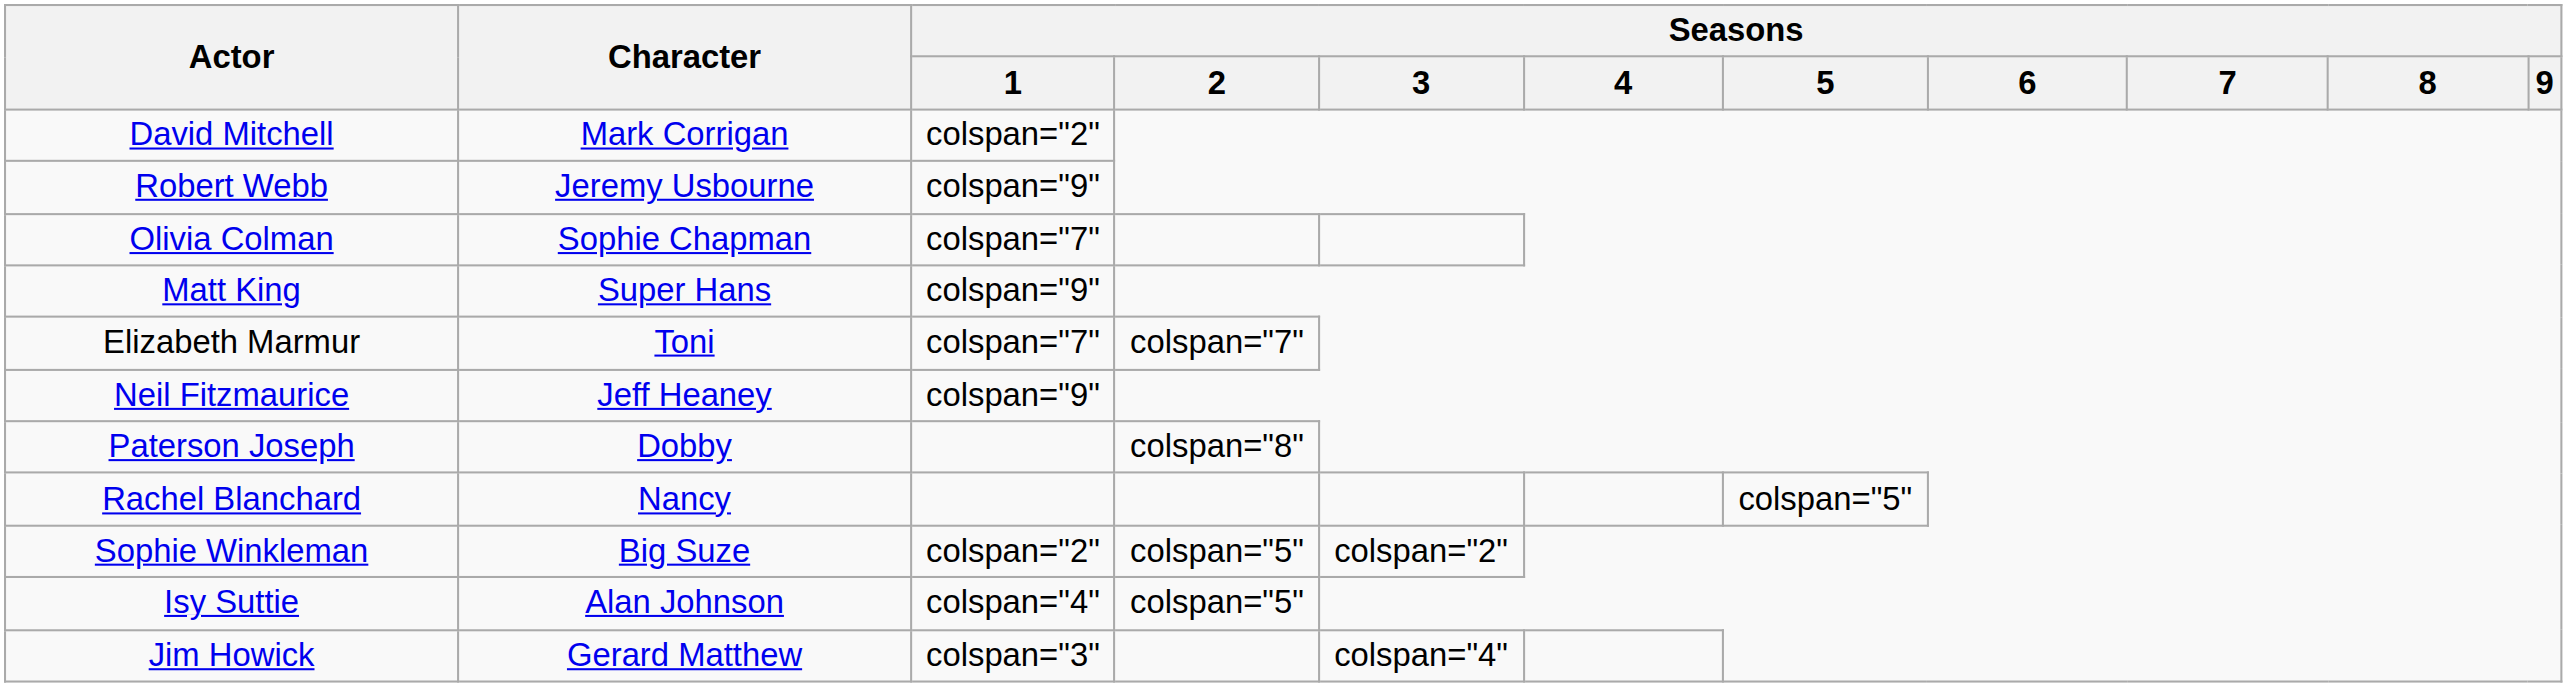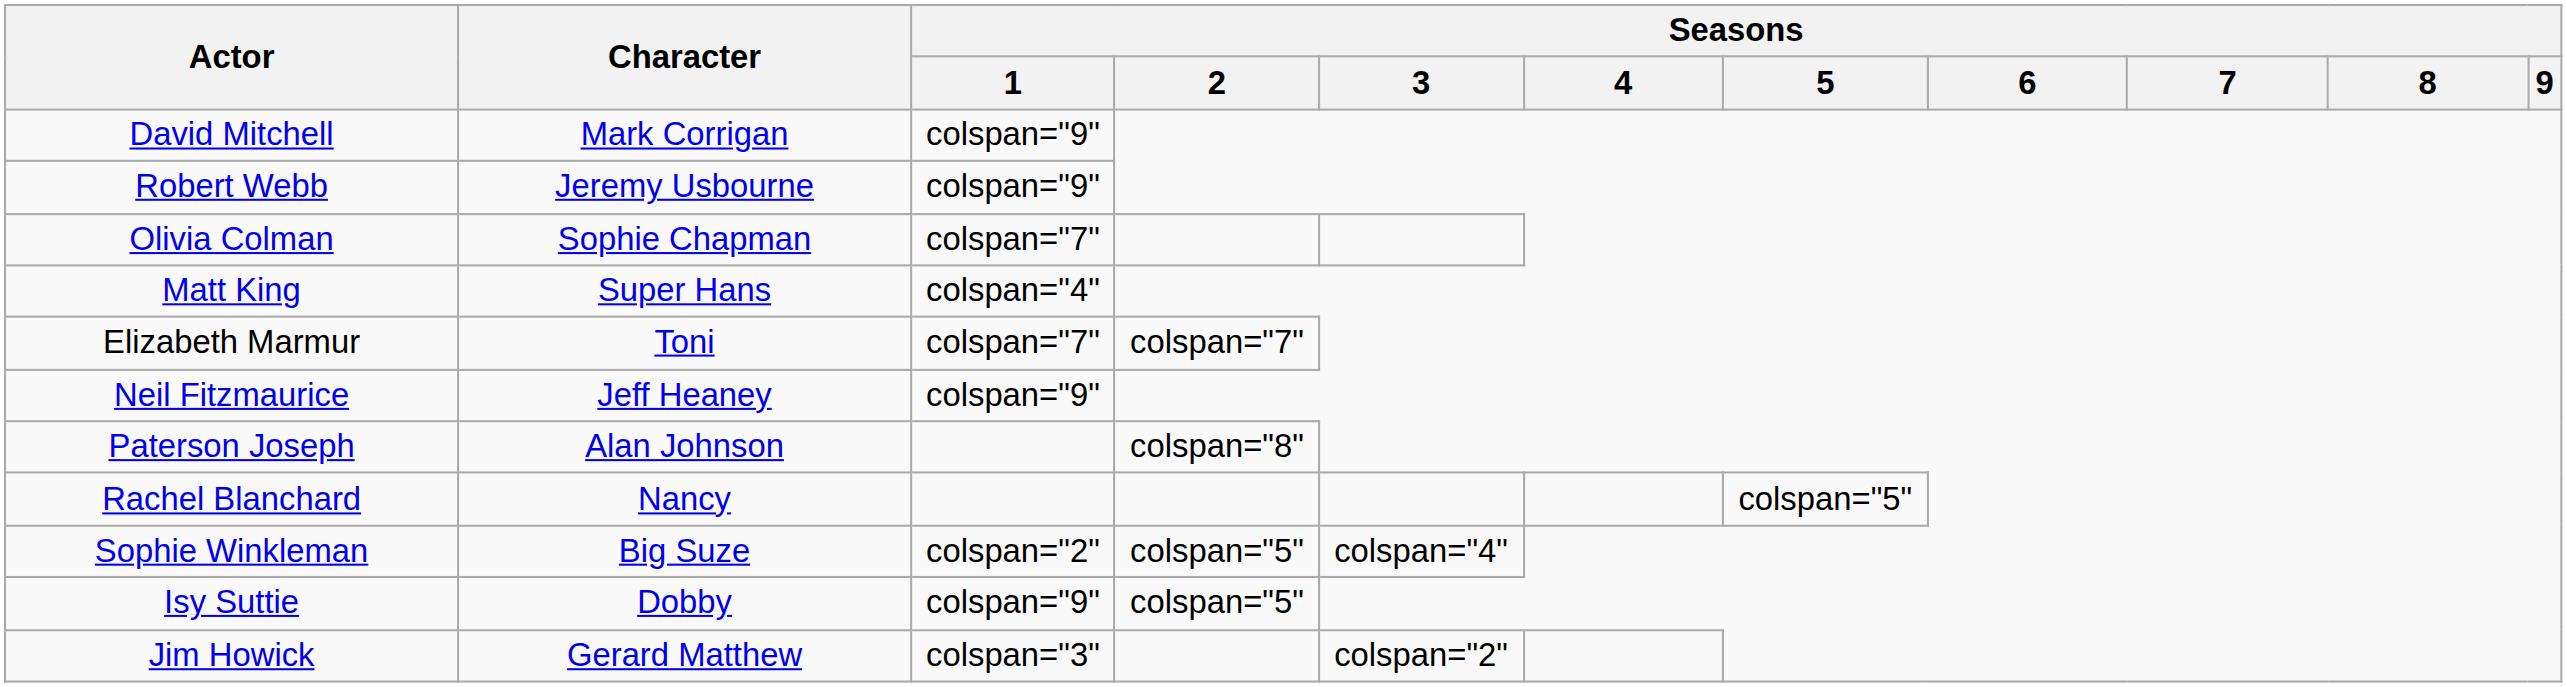David Mitchell | Seasons / 1: colspan="2" -> colspan="9"
Matt King | Seasons / 1: colspan="9" -> colspan="4"
Paterson Joseph | Character: Dobby -> Alan Johnson
Sophie Winkleman | Seasons / 3: colspan="2" -> colspan="4"
Isy Suttie | Character: Alan Johnson -> Dobby
Isy Suttie | Seasons / 1: colspan="4" -> colspan="9"
Jim Howick | Seasons / 3: colspan="4" -> colspan="2"
